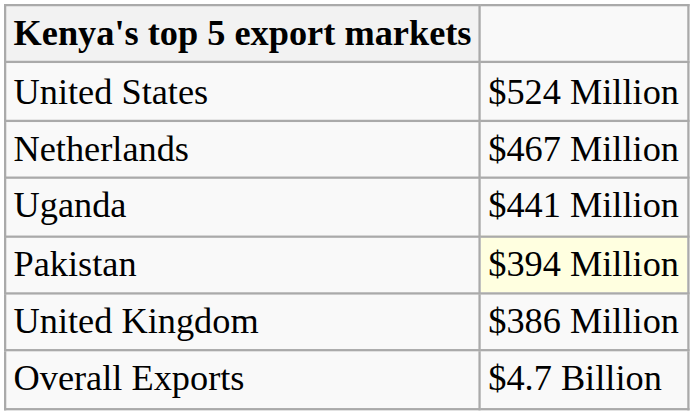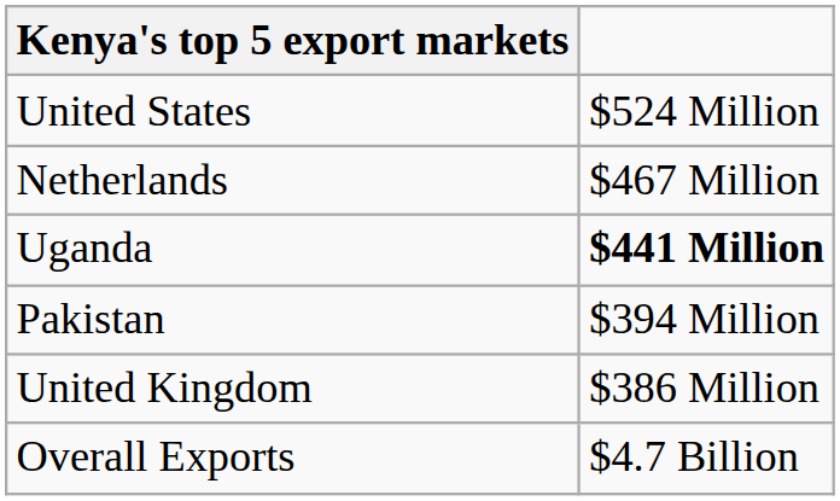Uganda | column 2: normal -> bold
Pakistan | column 2: lightyellow background -> no background
